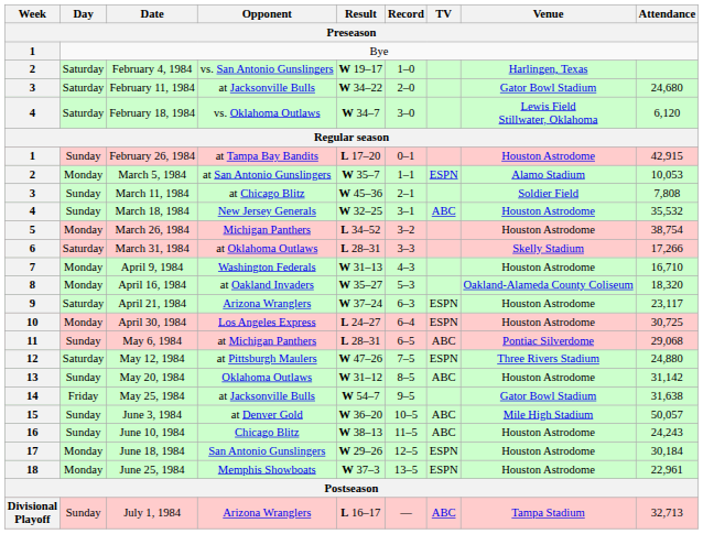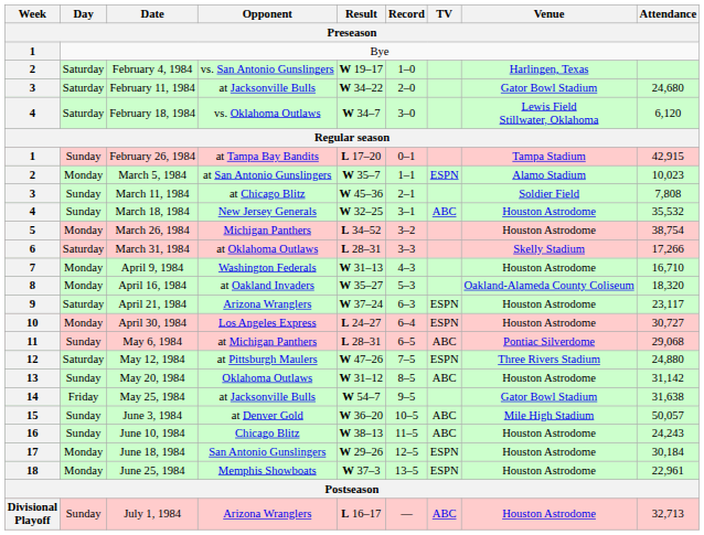February 26, 1984 | Venue: Houston Astrodome -> Tampa Stadium
March 5, 1984 | Attendance: 10,053 -> 10,023
April 30, 1984 | Attendance: 30,725 -> 30,727
July 1, 1984 | Venue: Tampa Stadium -> Houston Astrodome
